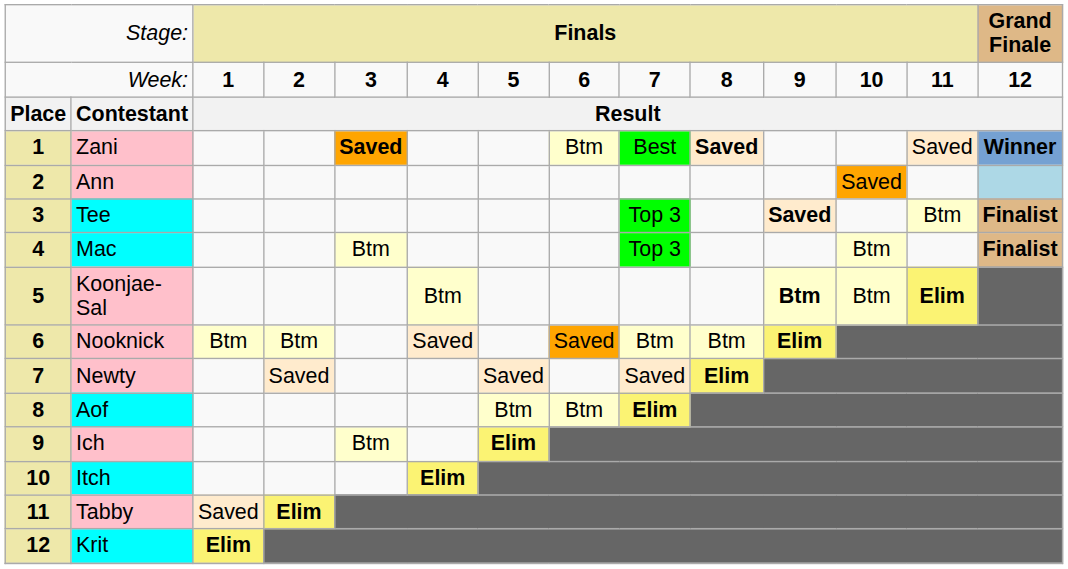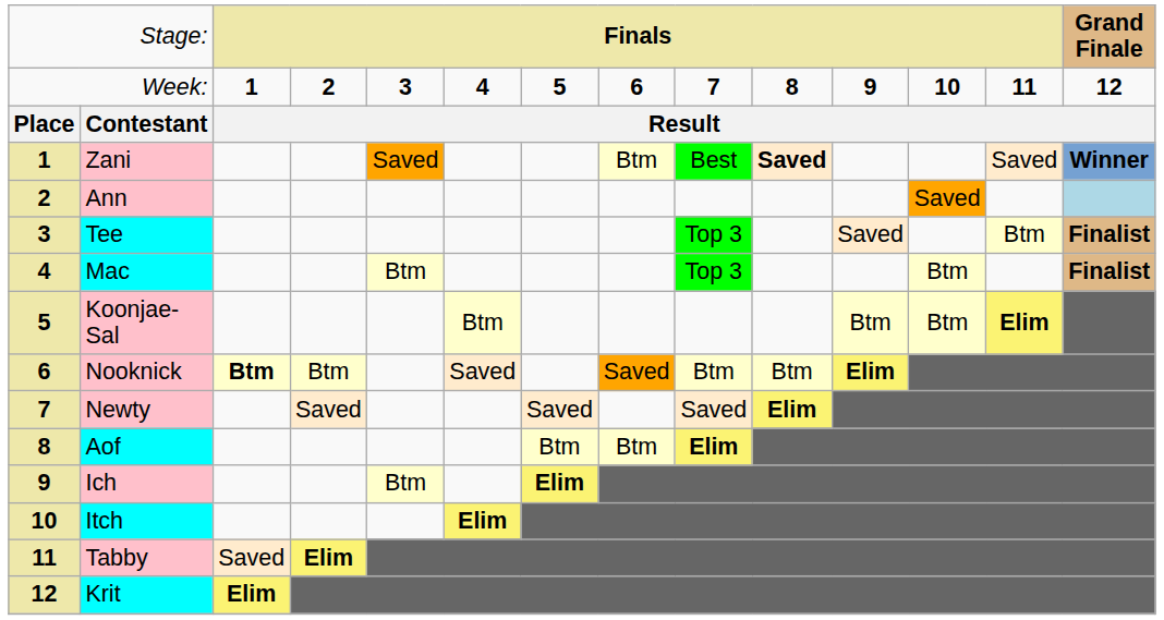Zani | column 5: bold -> normal
Tee | column 11: bold -> normal
Koonjae-Sal | column 11: bold -> normal
Nooknick | column 3: normal -> bold
